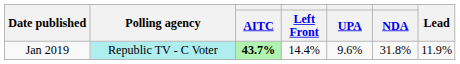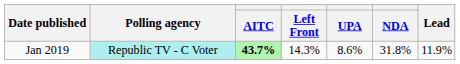Jan 2019 | Left Front: 14.4% -> 14.3%
Jan 2019 | UPA: 9.6% -> 8.6%
